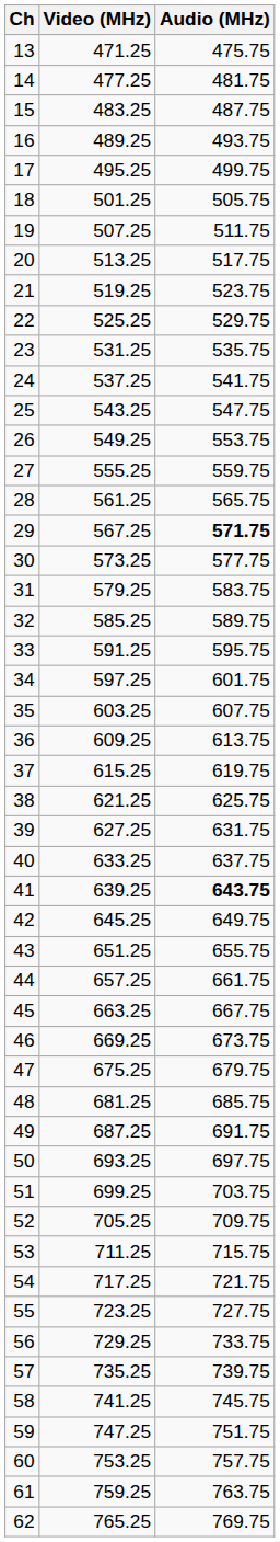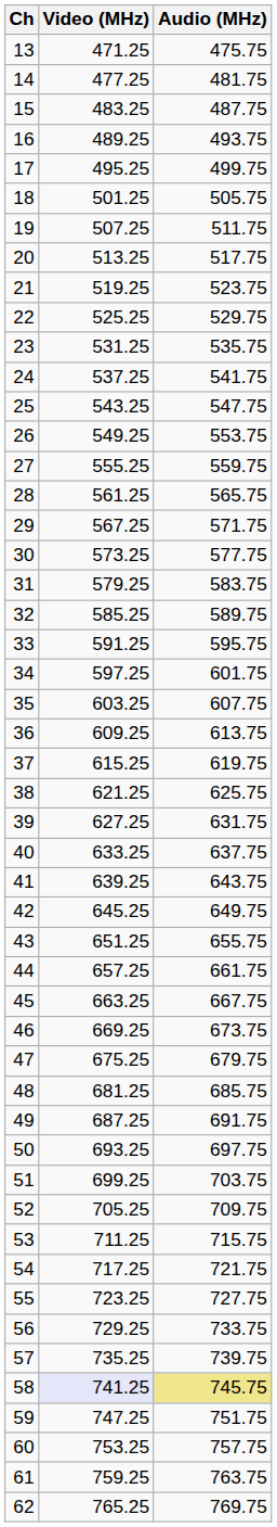29 | Audio (MHz): bold -> normal
41 | Audio (MHz): bold -> normal
58 | Video (MHz): no background -> lavender background
58 | Audio (MHz): no background -> khaki background
